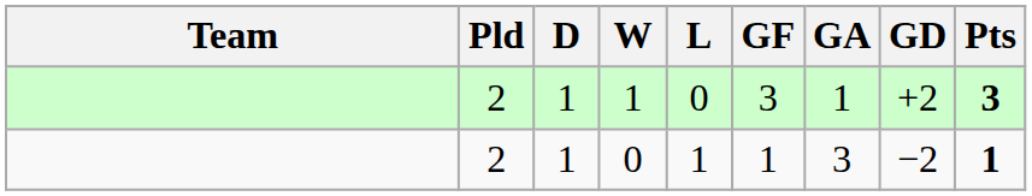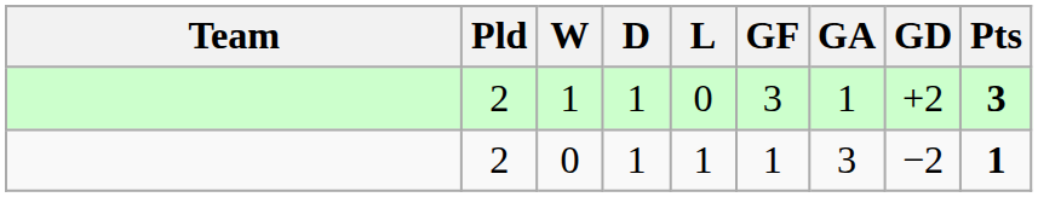columns swapped: W <-> D
